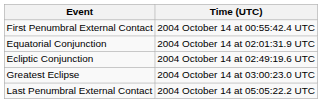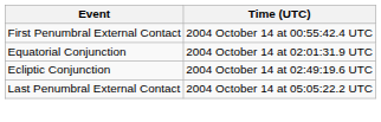- row: Greatest Eclipse | 2004 October 14 at 03:00:23.0 UTC
